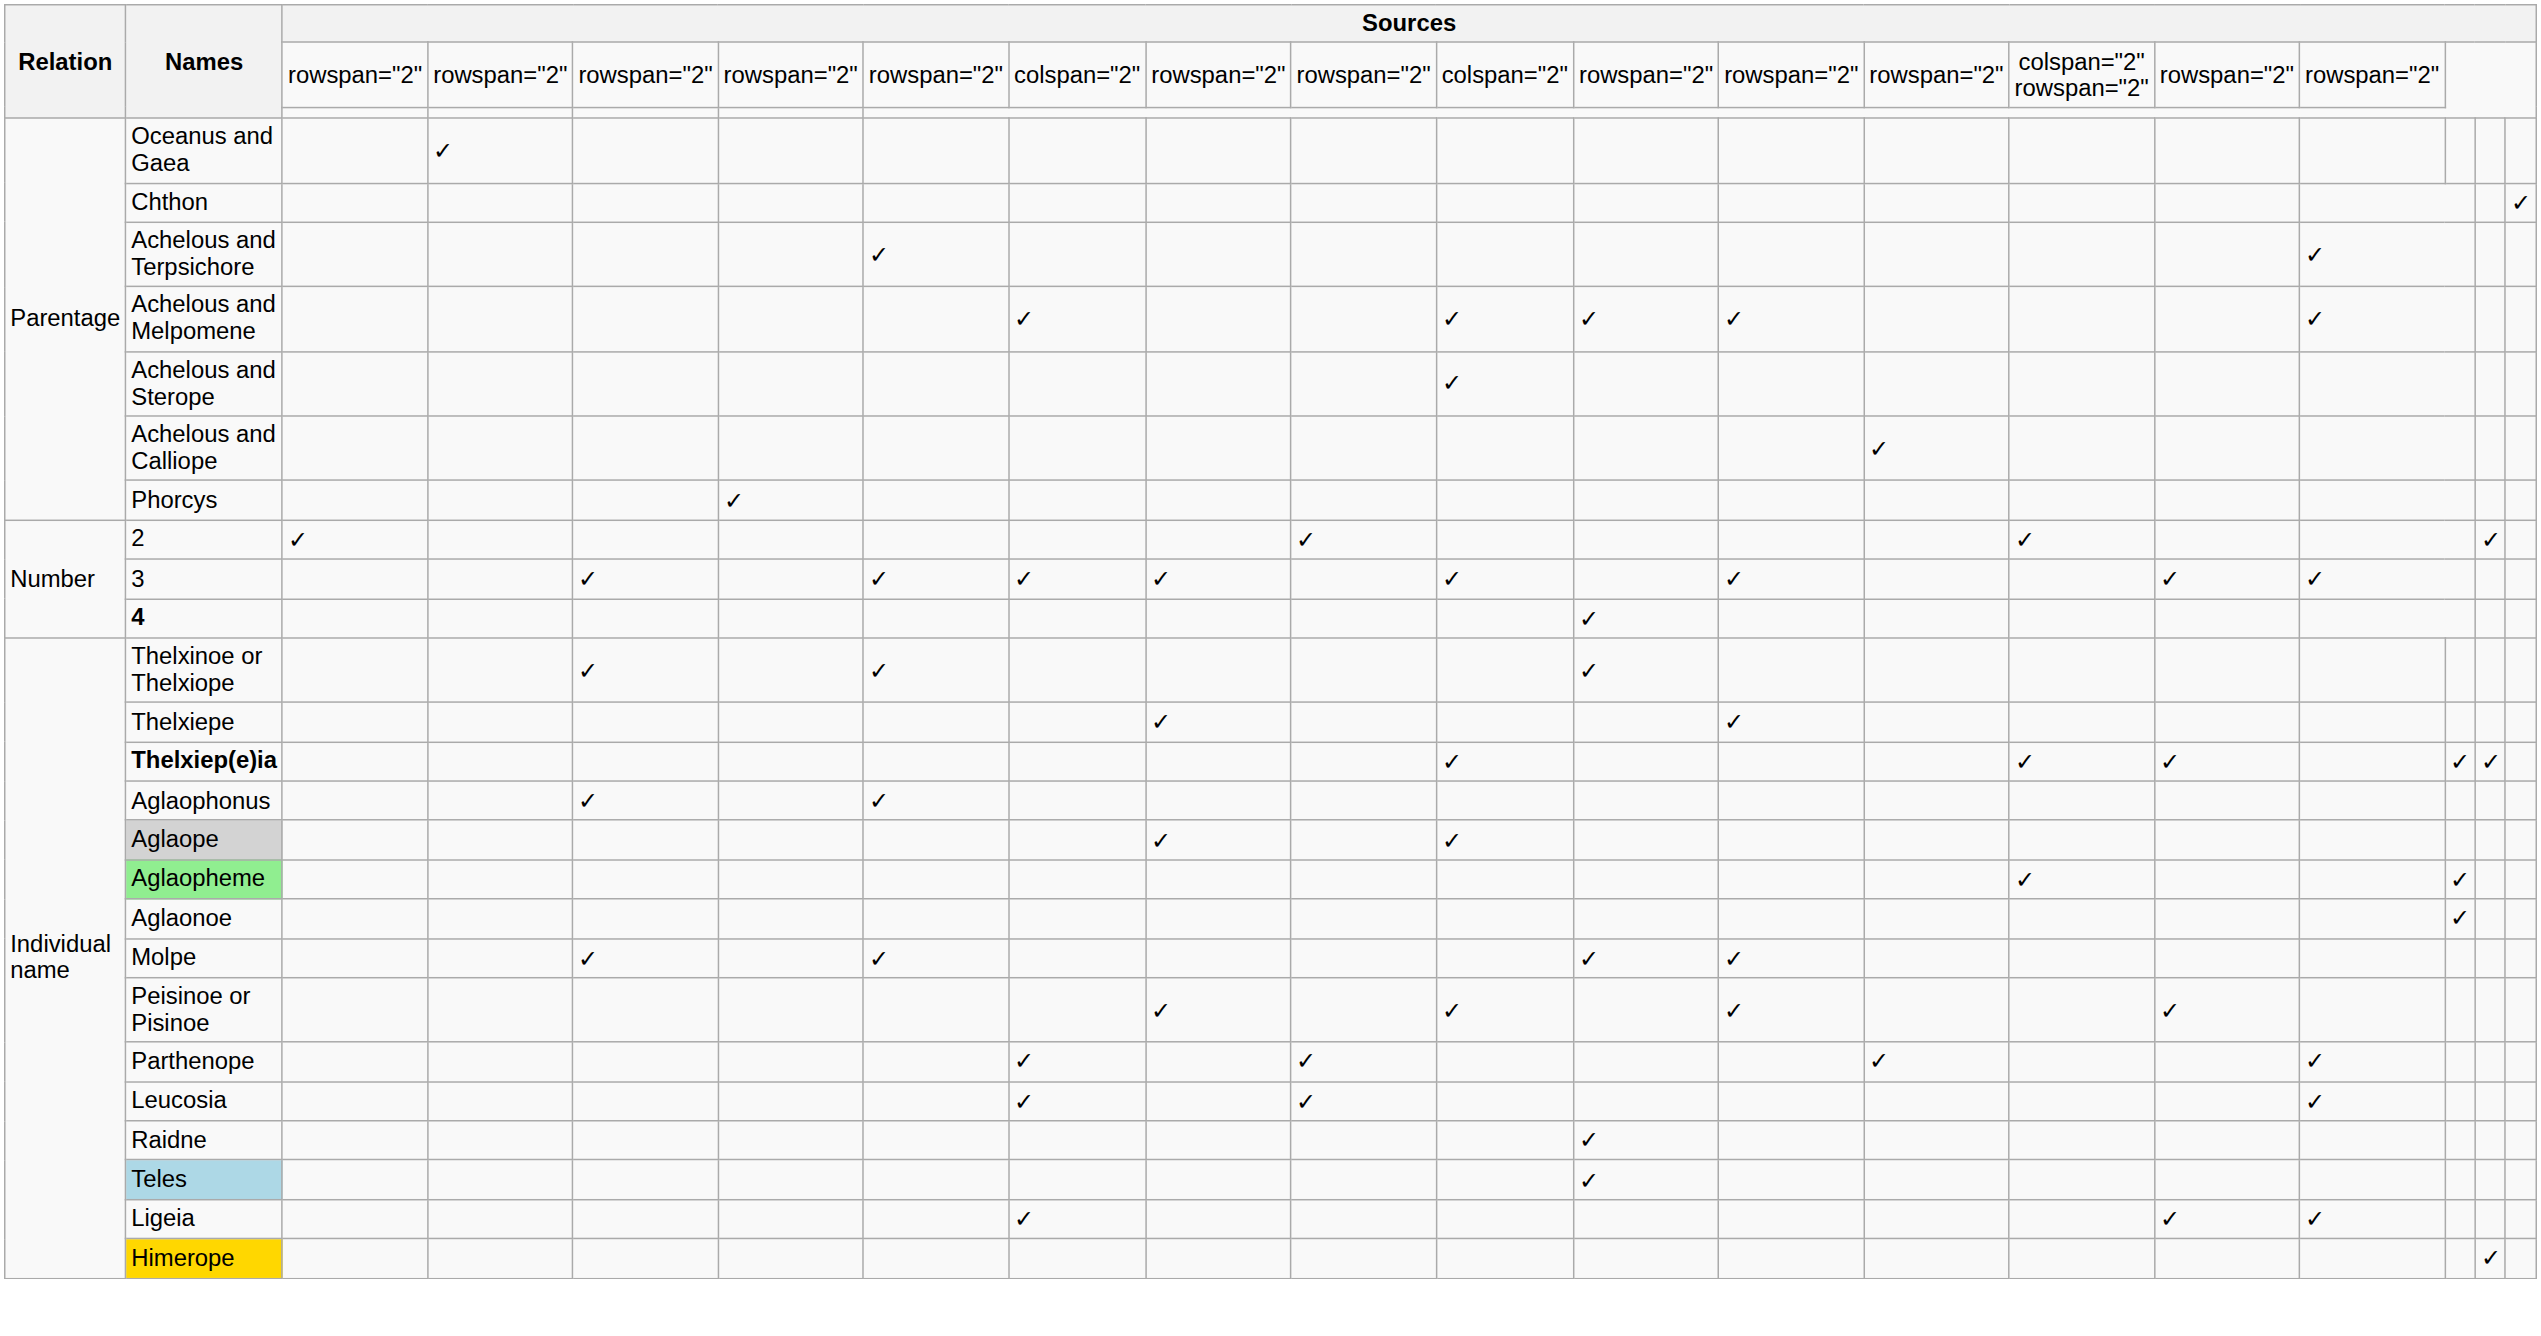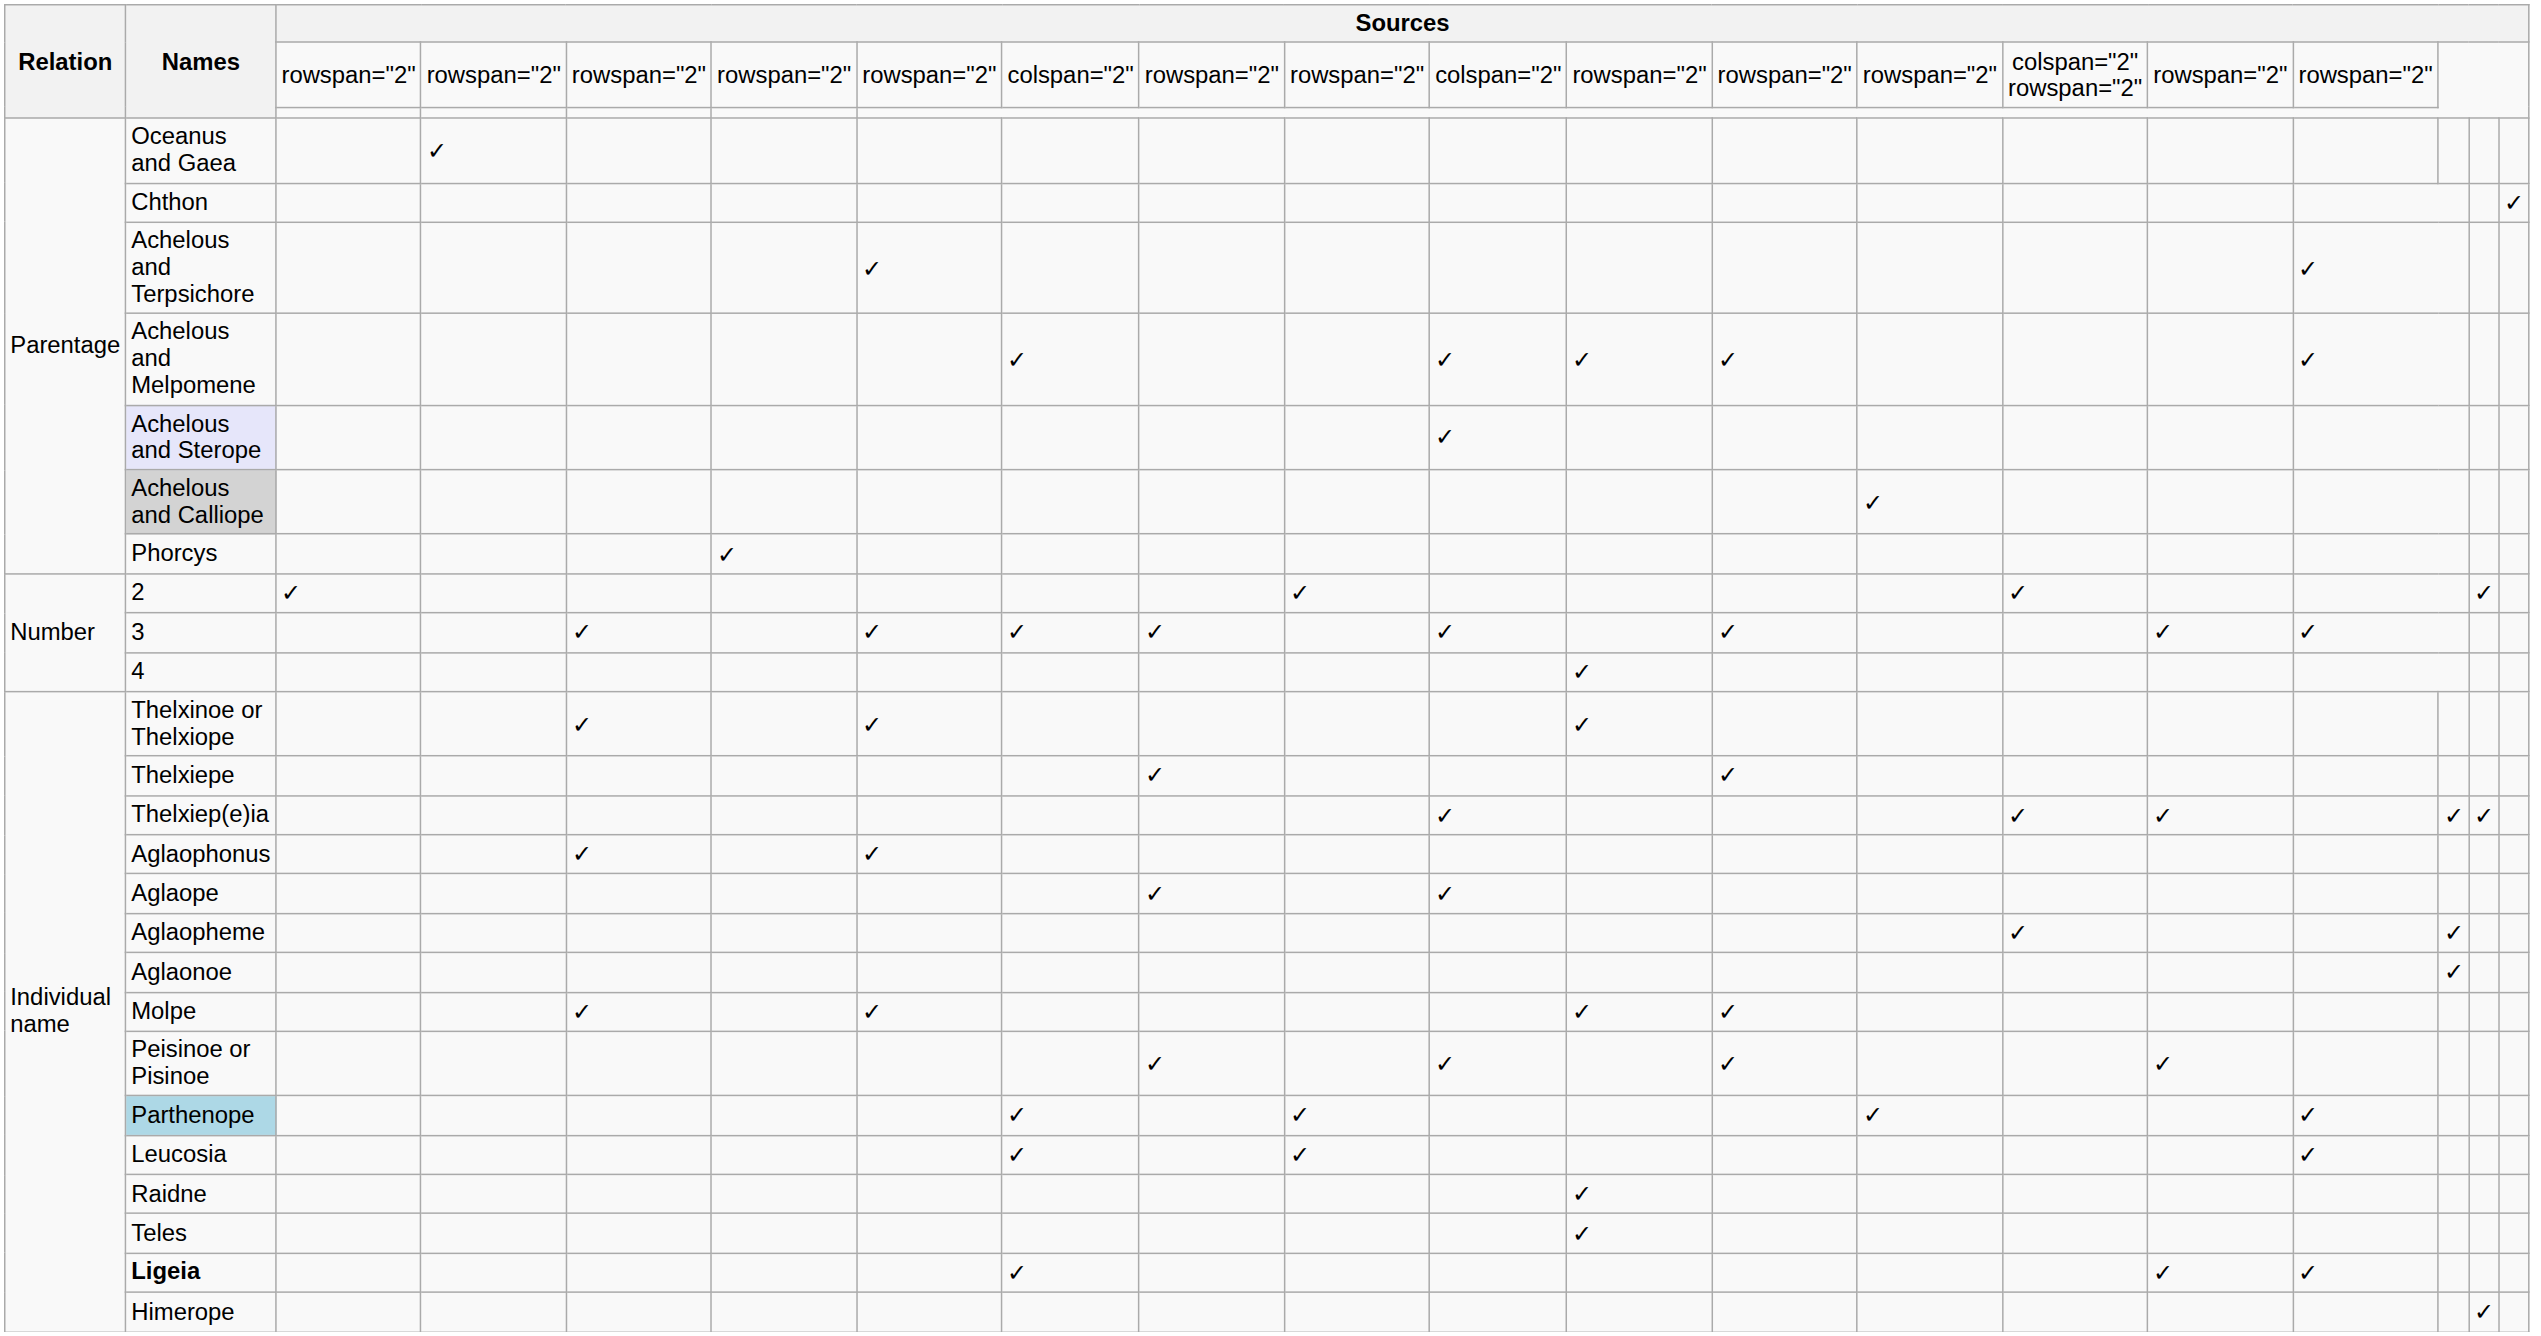Achelous and Sterope | Names: no background -> lavender background
Achelous and Calliope | Names: no background -> lightgrey background
4 | Names: bold -> normal
Thelxiep(e)ia | Names: bold -> normal
Aglaope | Names: lightgrey background -> no background
Aglaopheme | Names: lightgreen background -> no background
Parthenope | Names: no background -> lightblue background
Teles | Names: lightblue background -> no background
Ligeia | Names: normal -> bold
Himerope | Names: gold background -> no background
